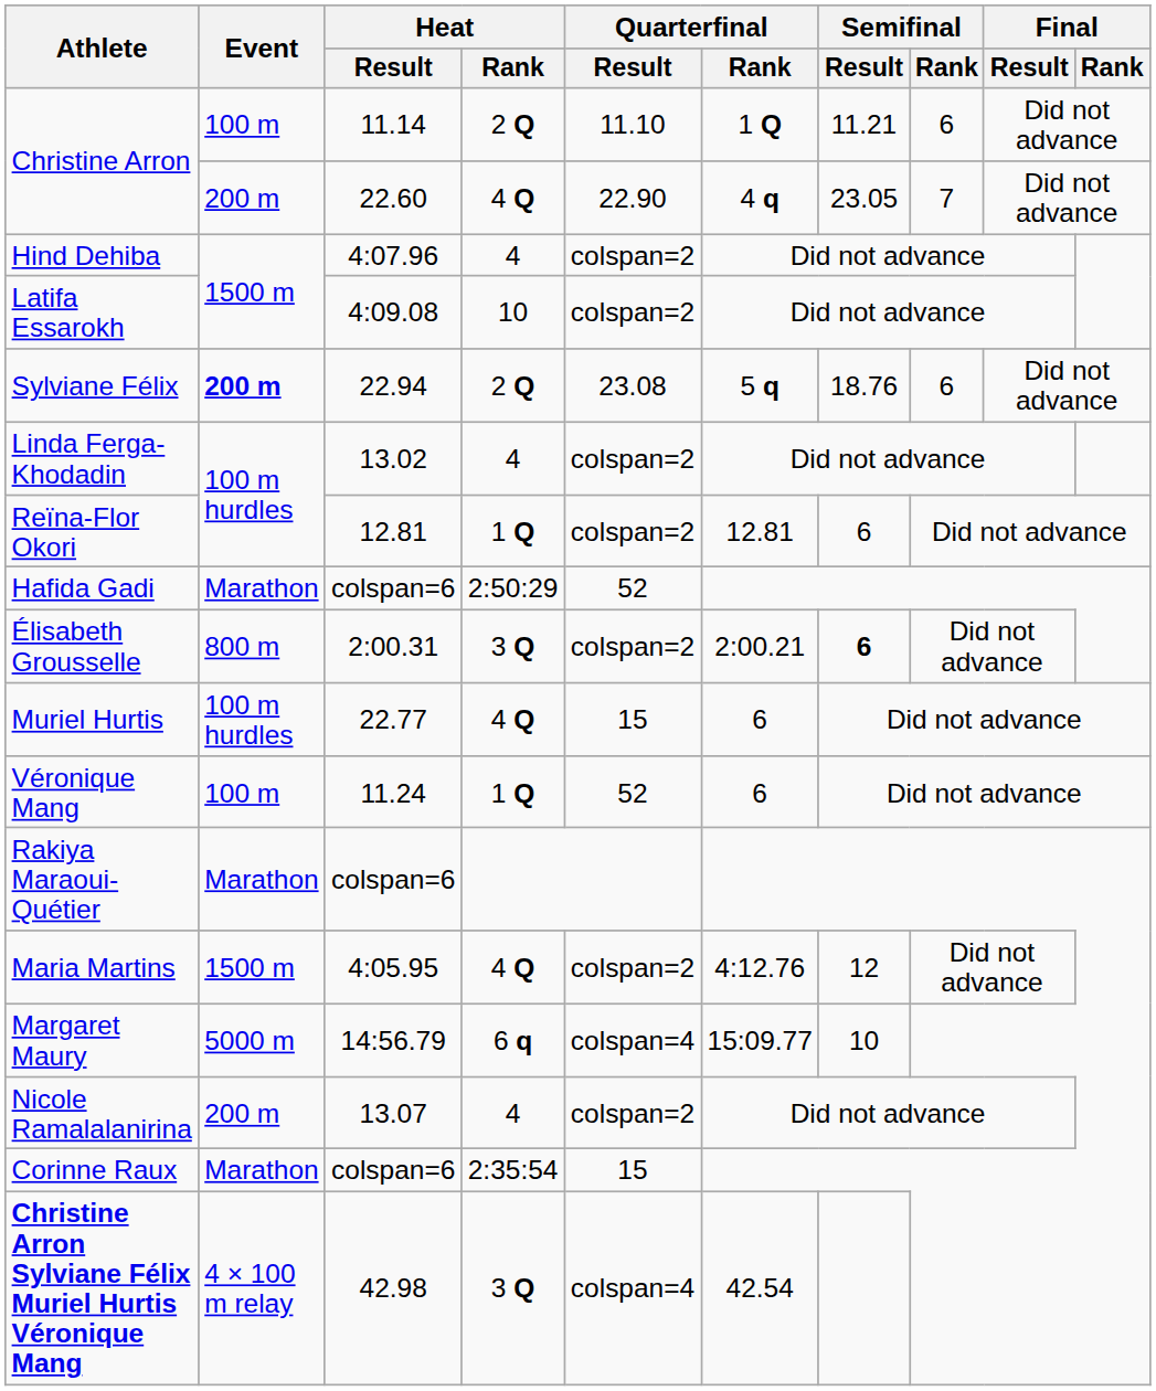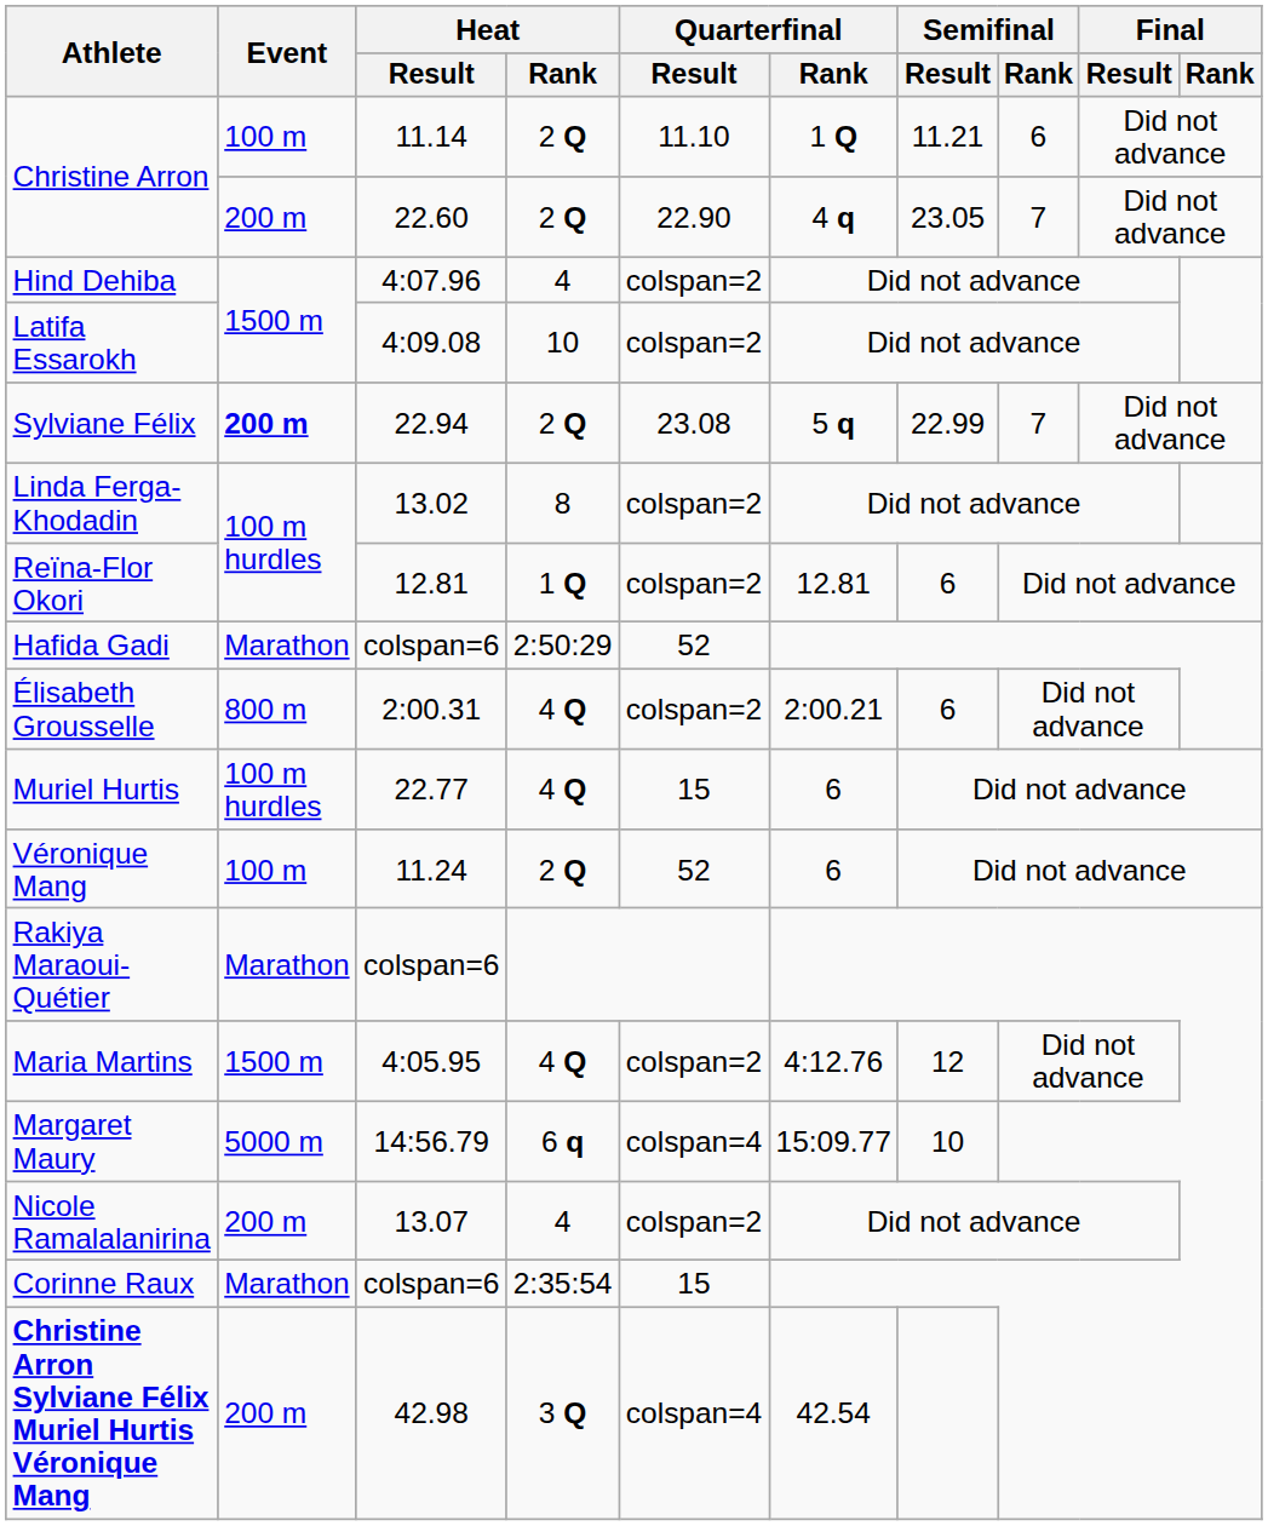Christine Arron / 22.60 | Heat / Rank: 4 Q -> 2 Q
Sylviane Félix | Semifinal / Result: 18.76 -> 22.99
Sylviane Félix | Semifinal / Rank: 6 -> 7
Linda Ferga-Khodadin | Heat / Rank: 4 -> 8
Élisabeth Grousselle | Heat / Rank: 3 Q -> 4 Q
Élisabeth Grousselle | Semifinal / Result: bold -> normal
Véronique Mang | Heat / Rank: 1 Q -> 2 Q
Christine Arron Sylviane Félix Muriel Hurtis Véronique Mang | Event: 4 × 100 m relay -> 200 m
